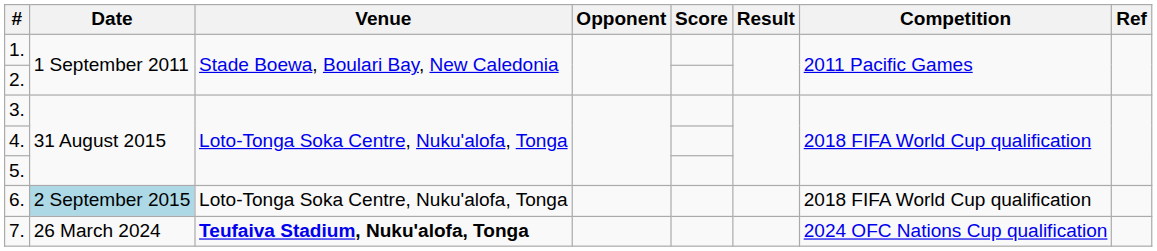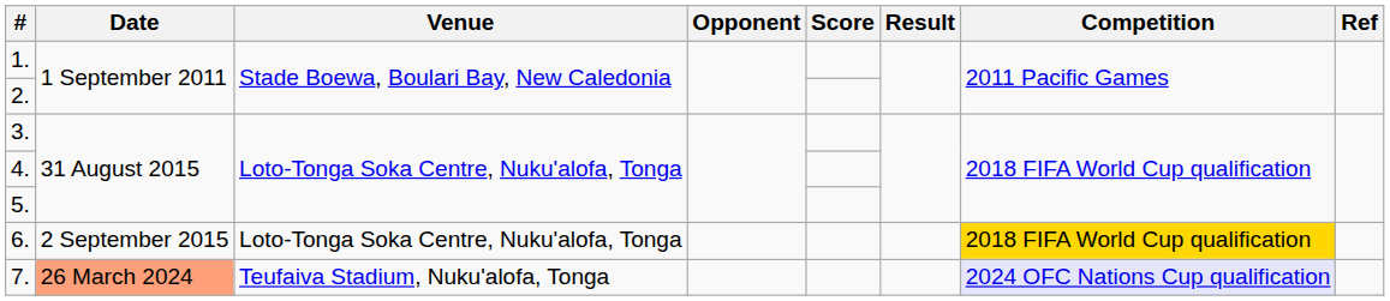6. | Date: lightblue background -> no background
6. | Competition: no background -> gold background
7. | Date: no background -> lightsalmon background
7. | Venue: bold -> normal
7. | Competition: no background -> lavender background
